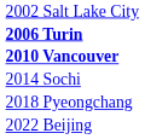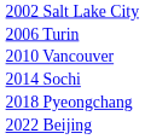2006 Turin | column 1: bold -> normal
2010 Vancouver | column 1: bold -> normal
